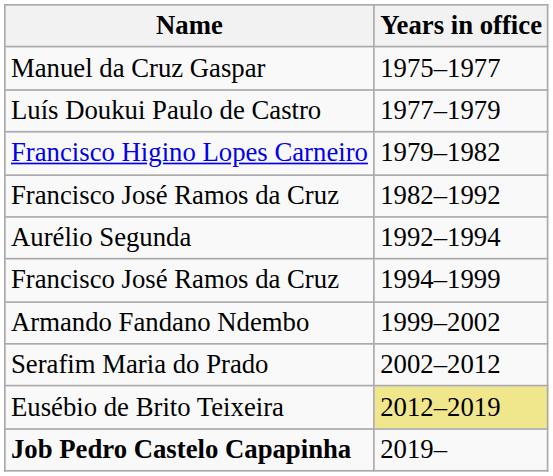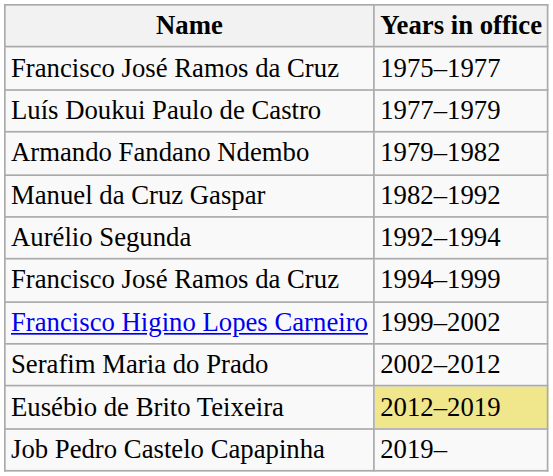row 2 | Name: Manuel da Cruz Gaspar -> Francisco José Ramos da Cruz
row 4 | Name: Francisco Higino Lopes Carneiro -> Armando Fandano Ndembo
row 5 | Name: Francisco José Ramos da Cruz -> Manuel da Cruz Gaspar
row 8 | Name: Armando Fandano Ndembo -> Francisco Higino Lopes Carneiro
row 11 | Name: bold -> normal
